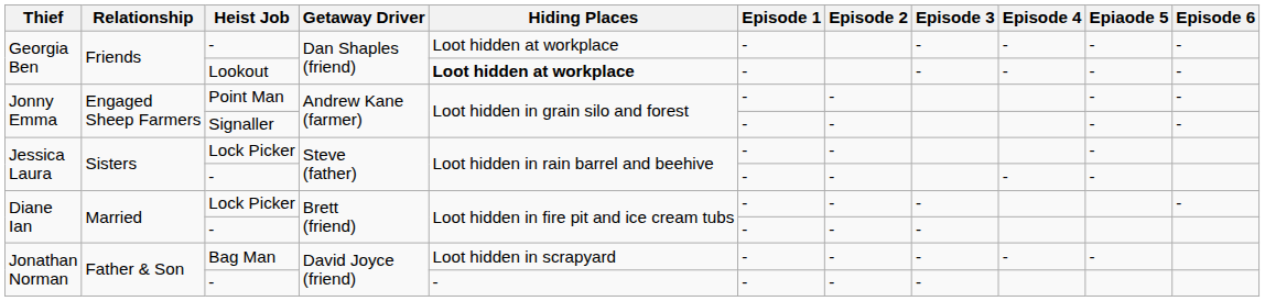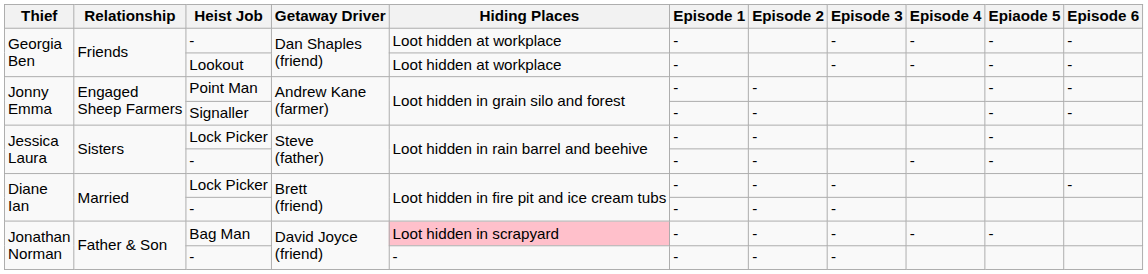Lookout | Hiding Places: bold -> normal
Bag Man | Hiding Places: no background -> pink background
